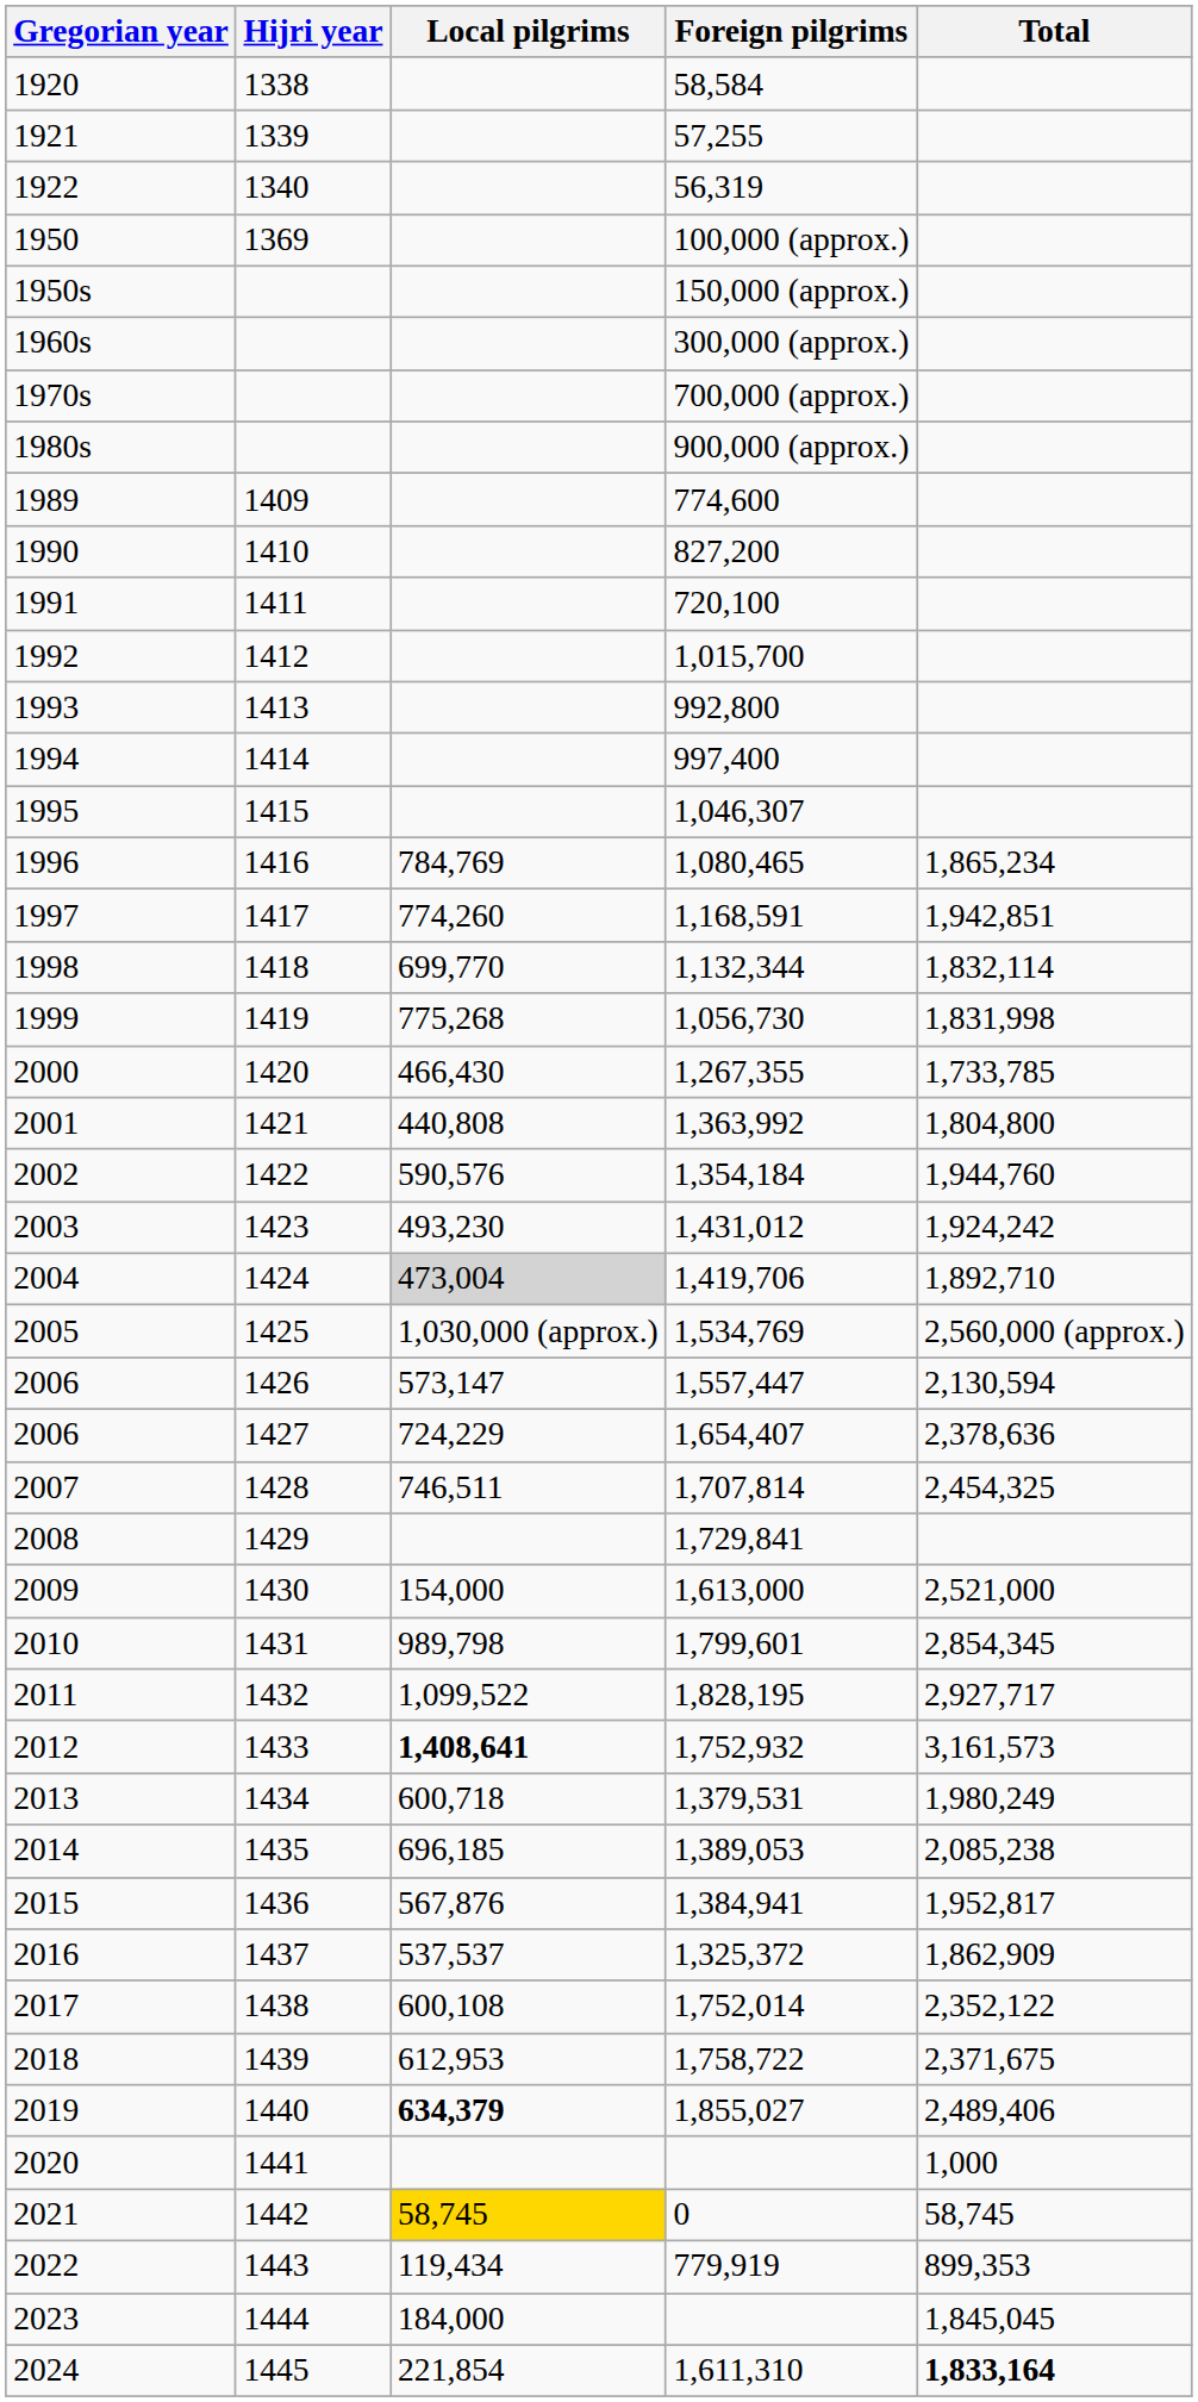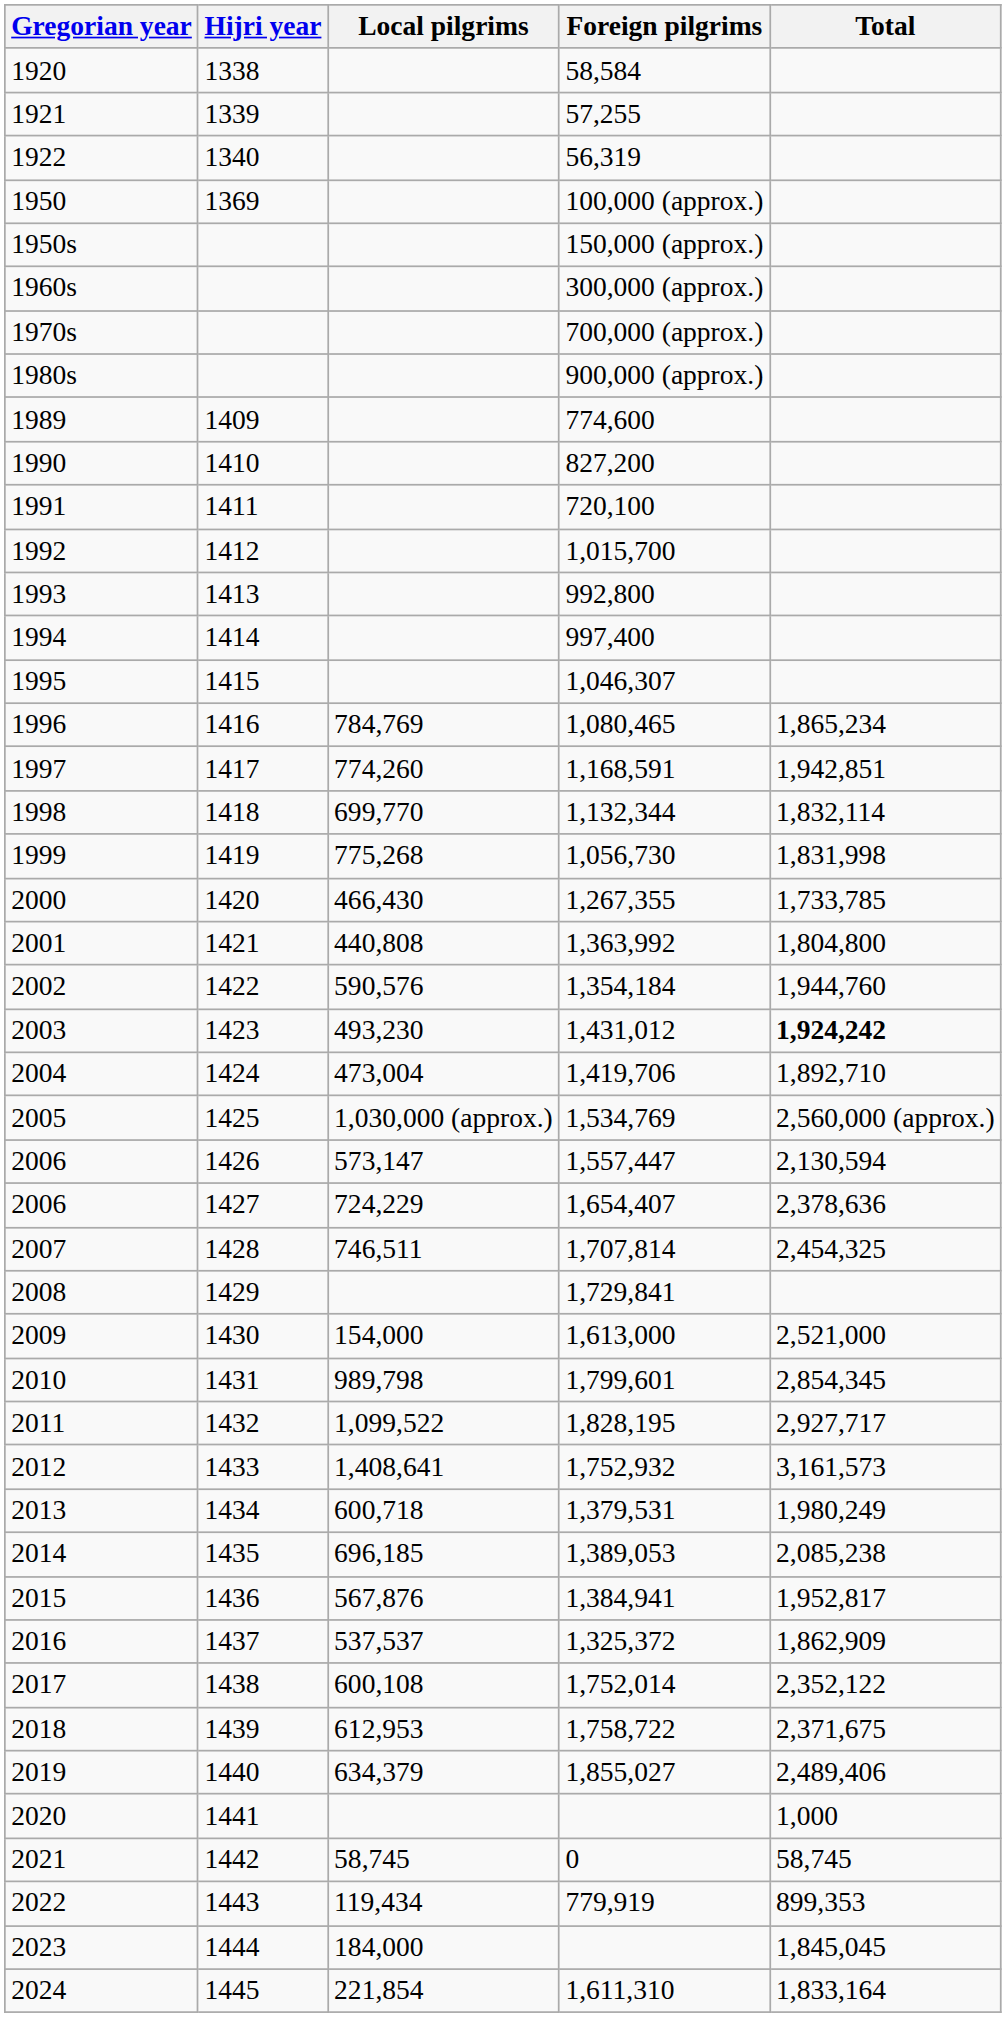2003 | Total: normal -> bold
2004 | Local pilgrims: lightgrey background -> no background
2012 | Local pilgrims: bold -> normal
2019 | Local pilgrims: bold -> normal
2021 | Local pilgrims: gold background -> no background
2024 | Total: bold -> normal
